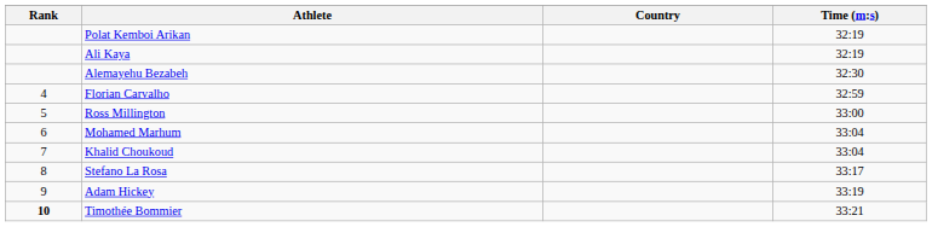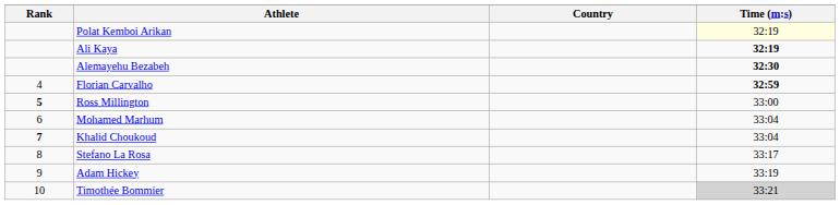Polat Kemboi Arikan | Time (m:s): no background -> lightyellow background
Ali Kaya | Time (m:s): normal -> bold
Alemayehu Bezabeh | Time (m:s): normal -> bold
Florian Carvalho | Time (m:s): normal -> bold
Ross Millington | Rank: normal -> bold
Khalid Choukoud | Rank: normal -> bold
Timothée Bommier | Rank: bold -> normal
Timothée Bommier | Time (m:s): no background -> lightgrey background
